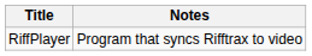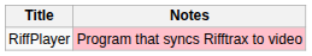RiffPlayer | Notes: no background -> pink background
